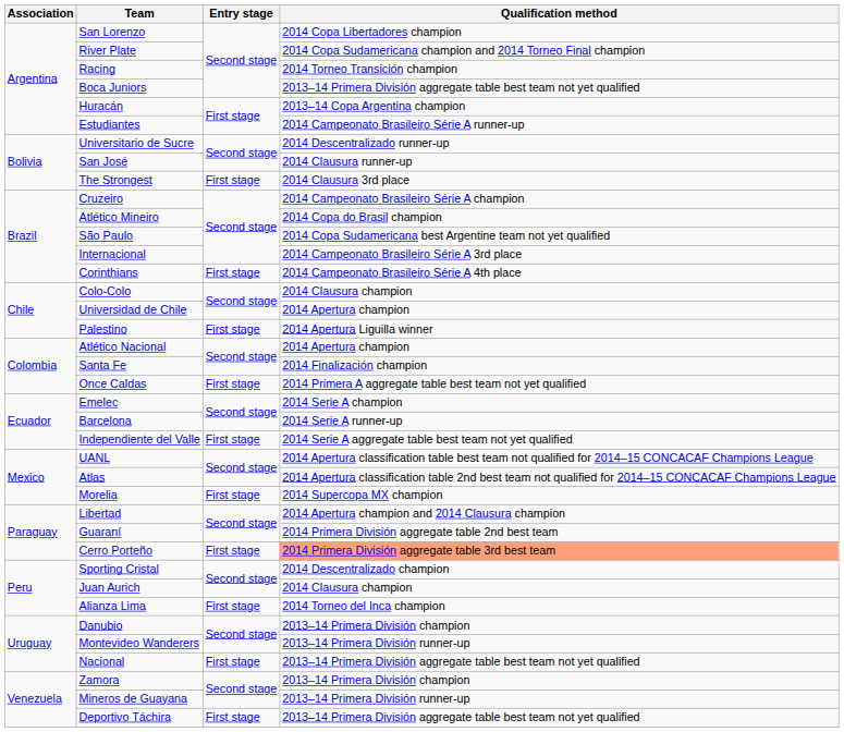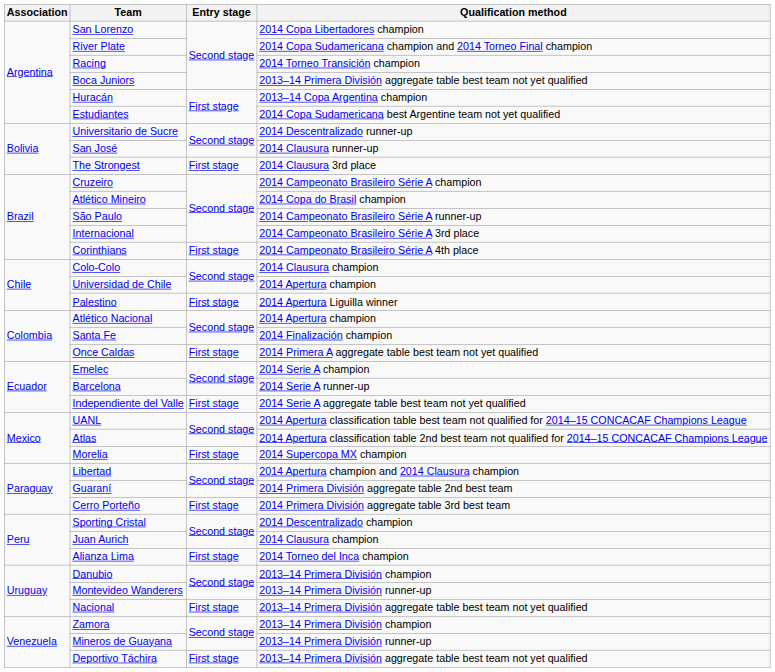Estudiantes | Qualification method: 2014 Campeonato Brasileiro Série A runner-up -> 2014 Copa Sudamericana best Argentine team not yet qualified
São Paulo | Qualification method: 2014 Copa Sudamericana best Argentine team not yet qualified -> 2014 Campeonato Brasileiro Série A runner-up
Cerro Porteño | Qualification method: lightsalmon background -> no background
